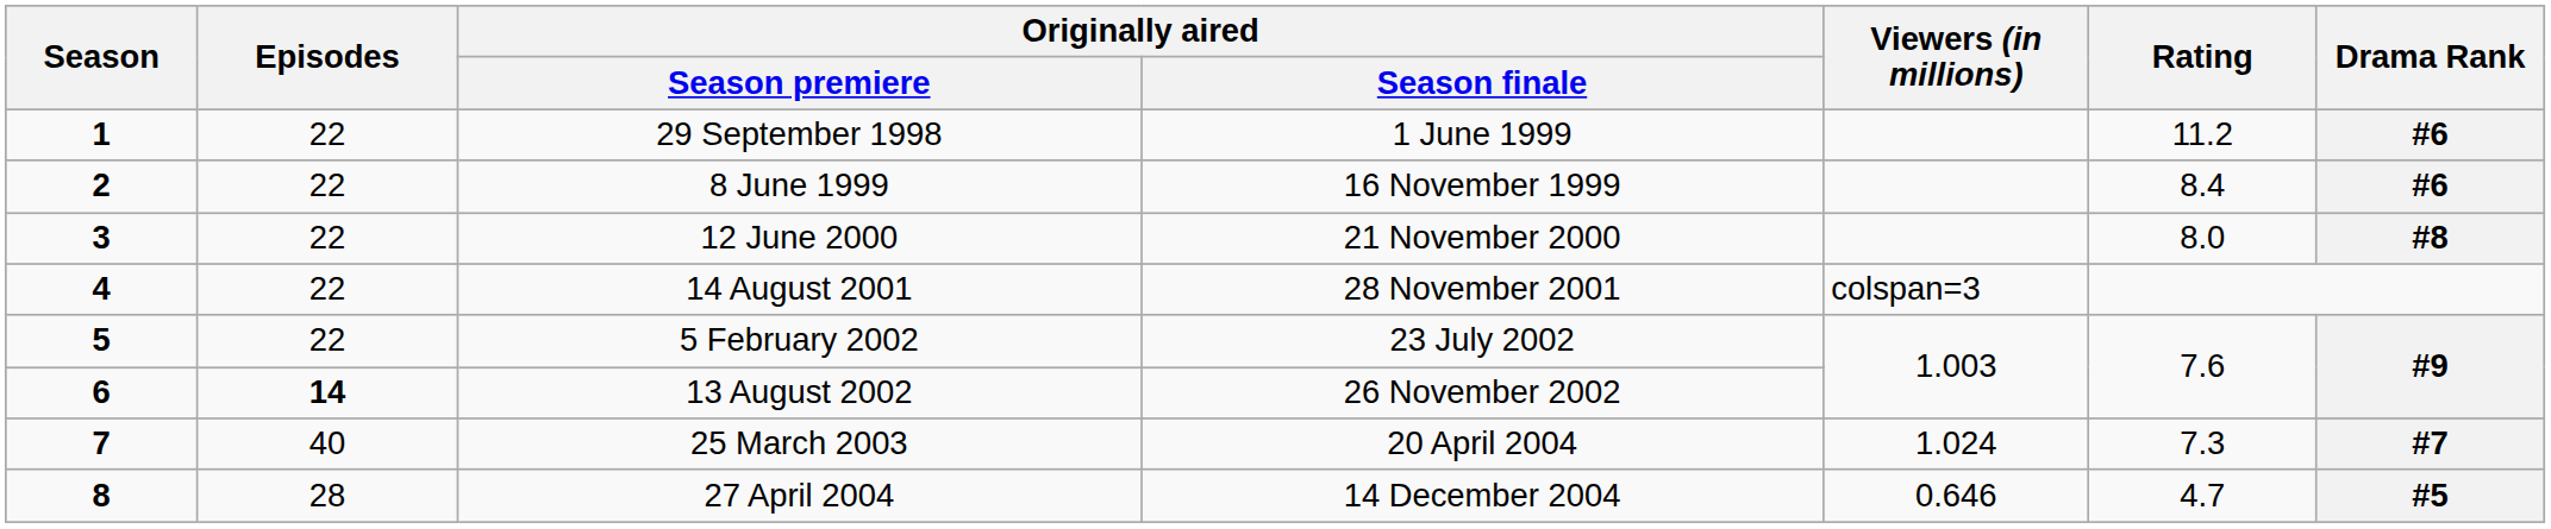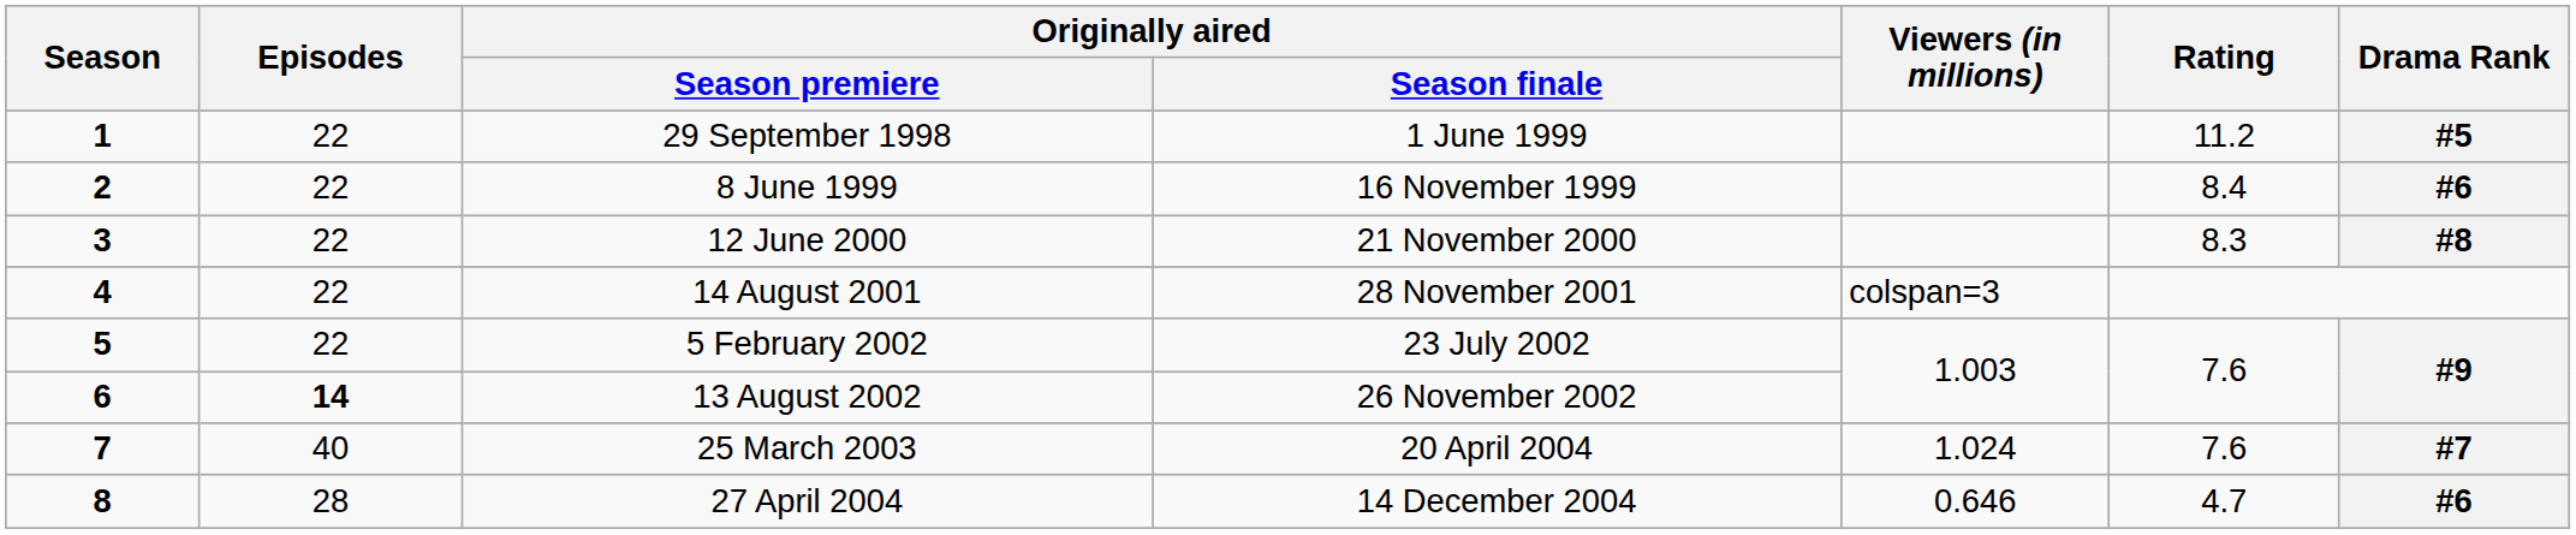29 September 1998 | Drama Rank: #6 -> #5
12 June 2000 | Rating: 8.0 -> 8.3
25 March 2003 | Rating: 7.3 -> 7.6
27 April 2004 | Drama Rank: #5 -> #6
